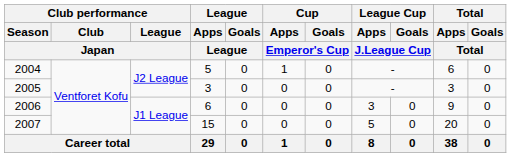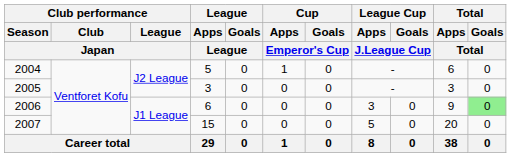2006 | Total / Goals / Total: no background -> lightgreen background
